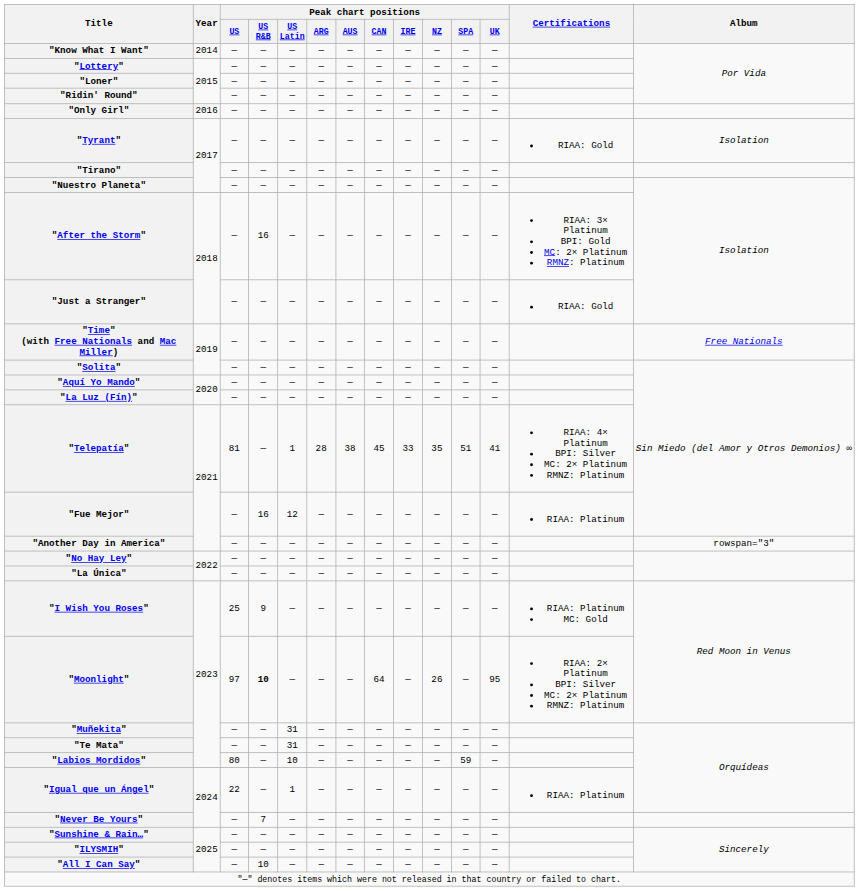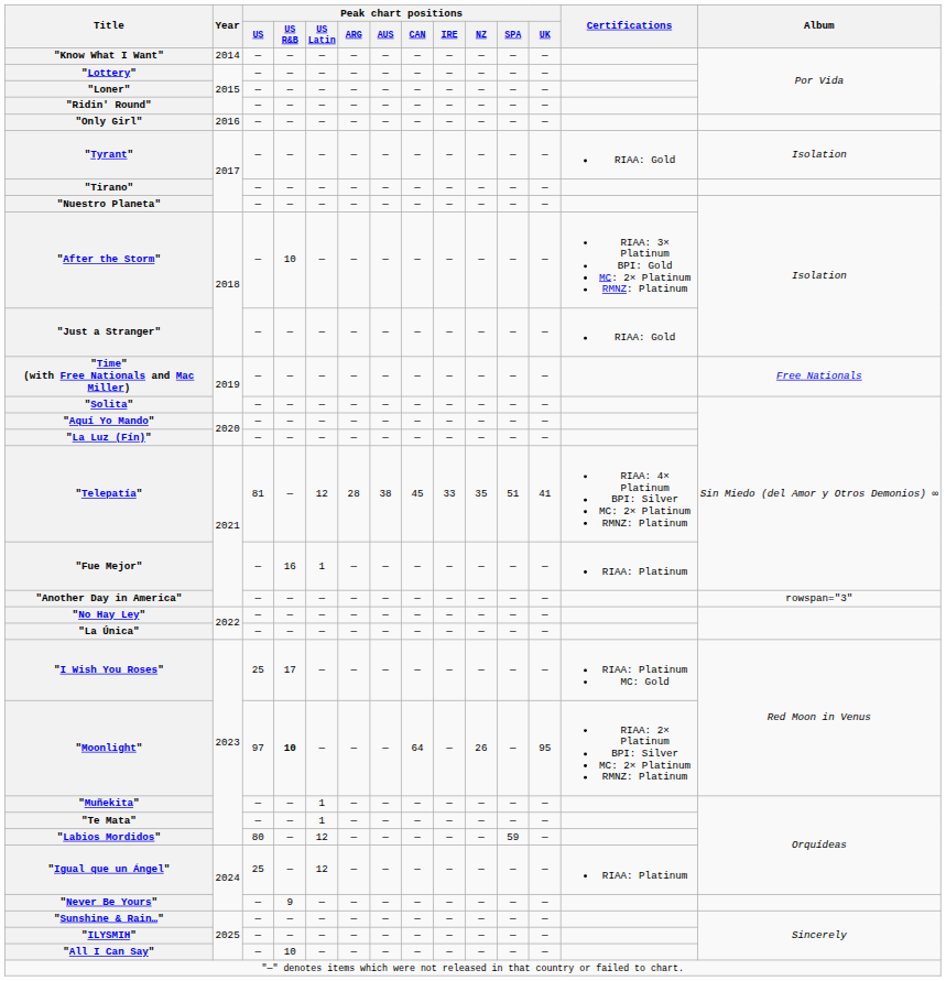"After the Storm" | Peak chart positions / US R&B: 16 -> 10
"Telepatía" | Peak chart positions / US Latin: 1 -> 12
"Fue Mejor" | Peak chart positions / US Latin: 12 -> 1
"I Wish You Roses" | Peak chart positions / US R&B: 9 -> 17
"Muñekita" | Peak chart positions / US Latin: 31 -> 1
"Te Mata" | Peak chart positions / US Latin: 31 -> 1
"Labios Mordidos" | Peak chart positions / US Latin: 10 -> 12
"Igual que un Ángel" | Peak chart positions / US: 22 -> 25
"Igual que un Ángel" | Peak chart positions / US Latin: 1 -> 12
"Never Be Yours" | Peak chart positions / US R&B: 7 -> 9
